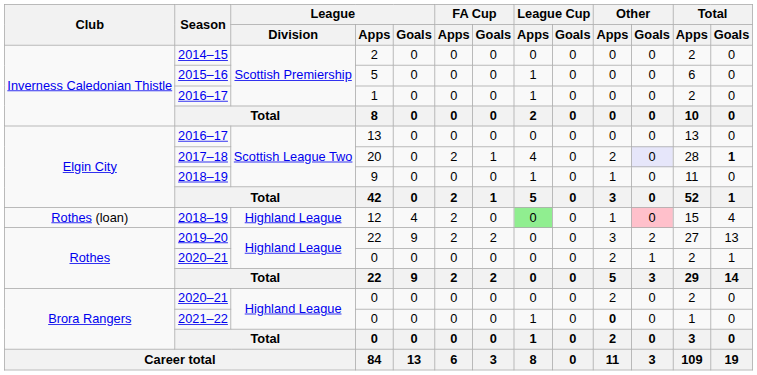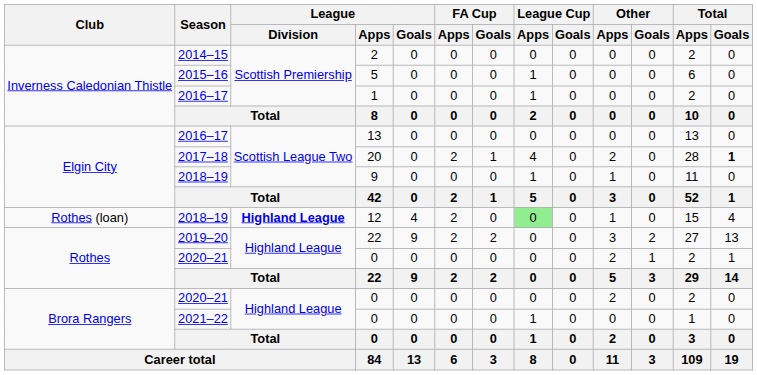20 | Other / Goals: lavender background -> no background
12 | League / Division: normal -> bold
12 | Other / Goals: pink background -> no background
2021–22 / 0 | Other / Apps: bold -> normal
